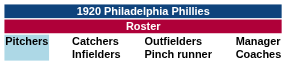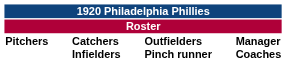Pitchers | column 1: lightblue background -> no background
